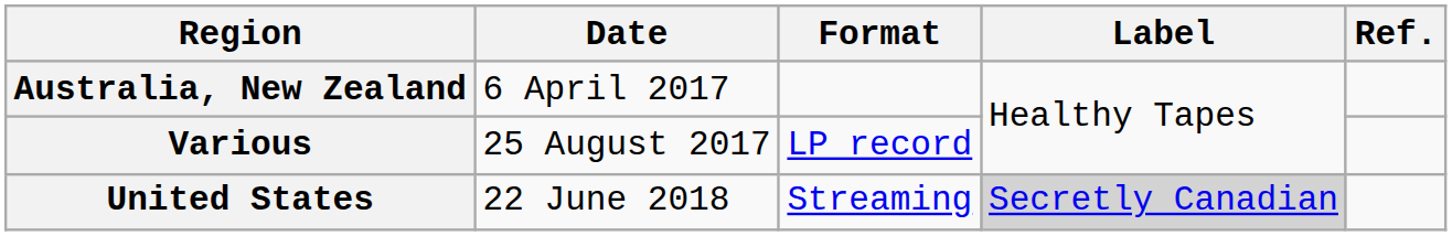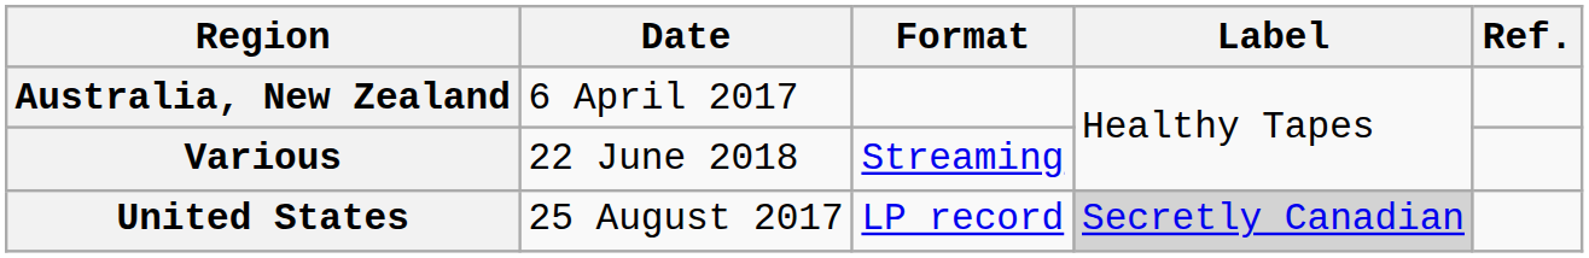Various | Date: 25 August 2017 -> 22 June 2018
Various | Format: LP record -> Streaming
United States | Date: 22 June 2018 -> 25 August 2017
United States | Format: Streaming -> LP record
